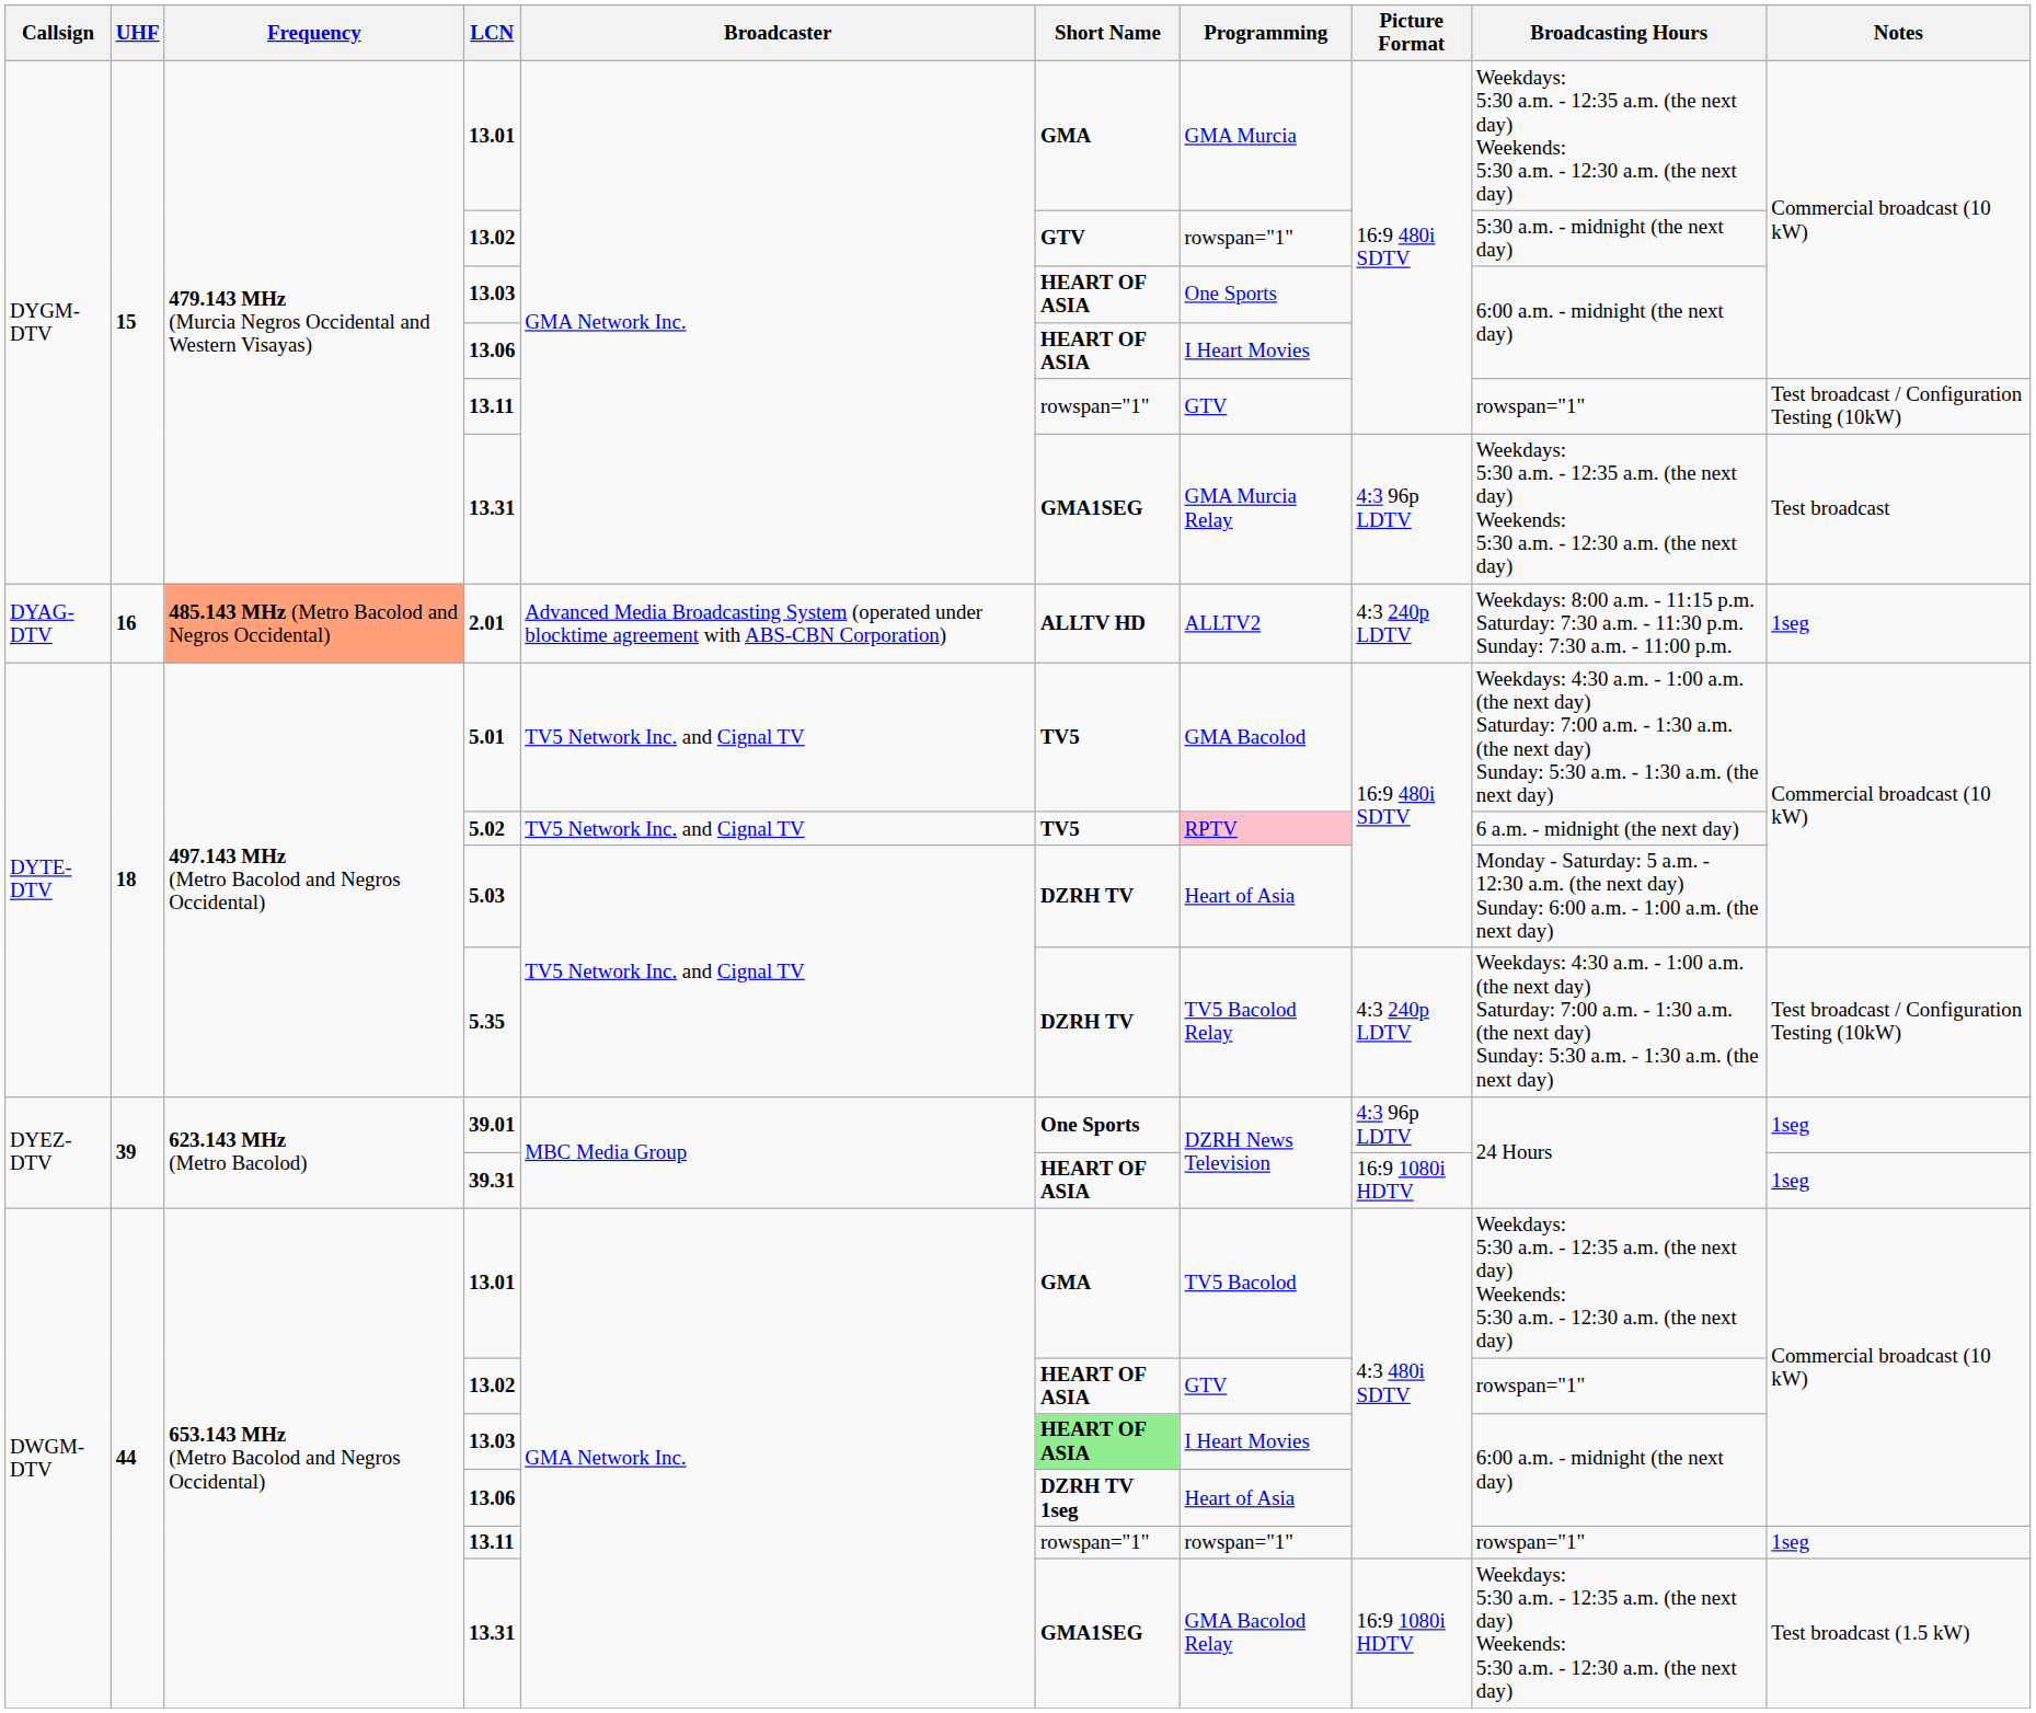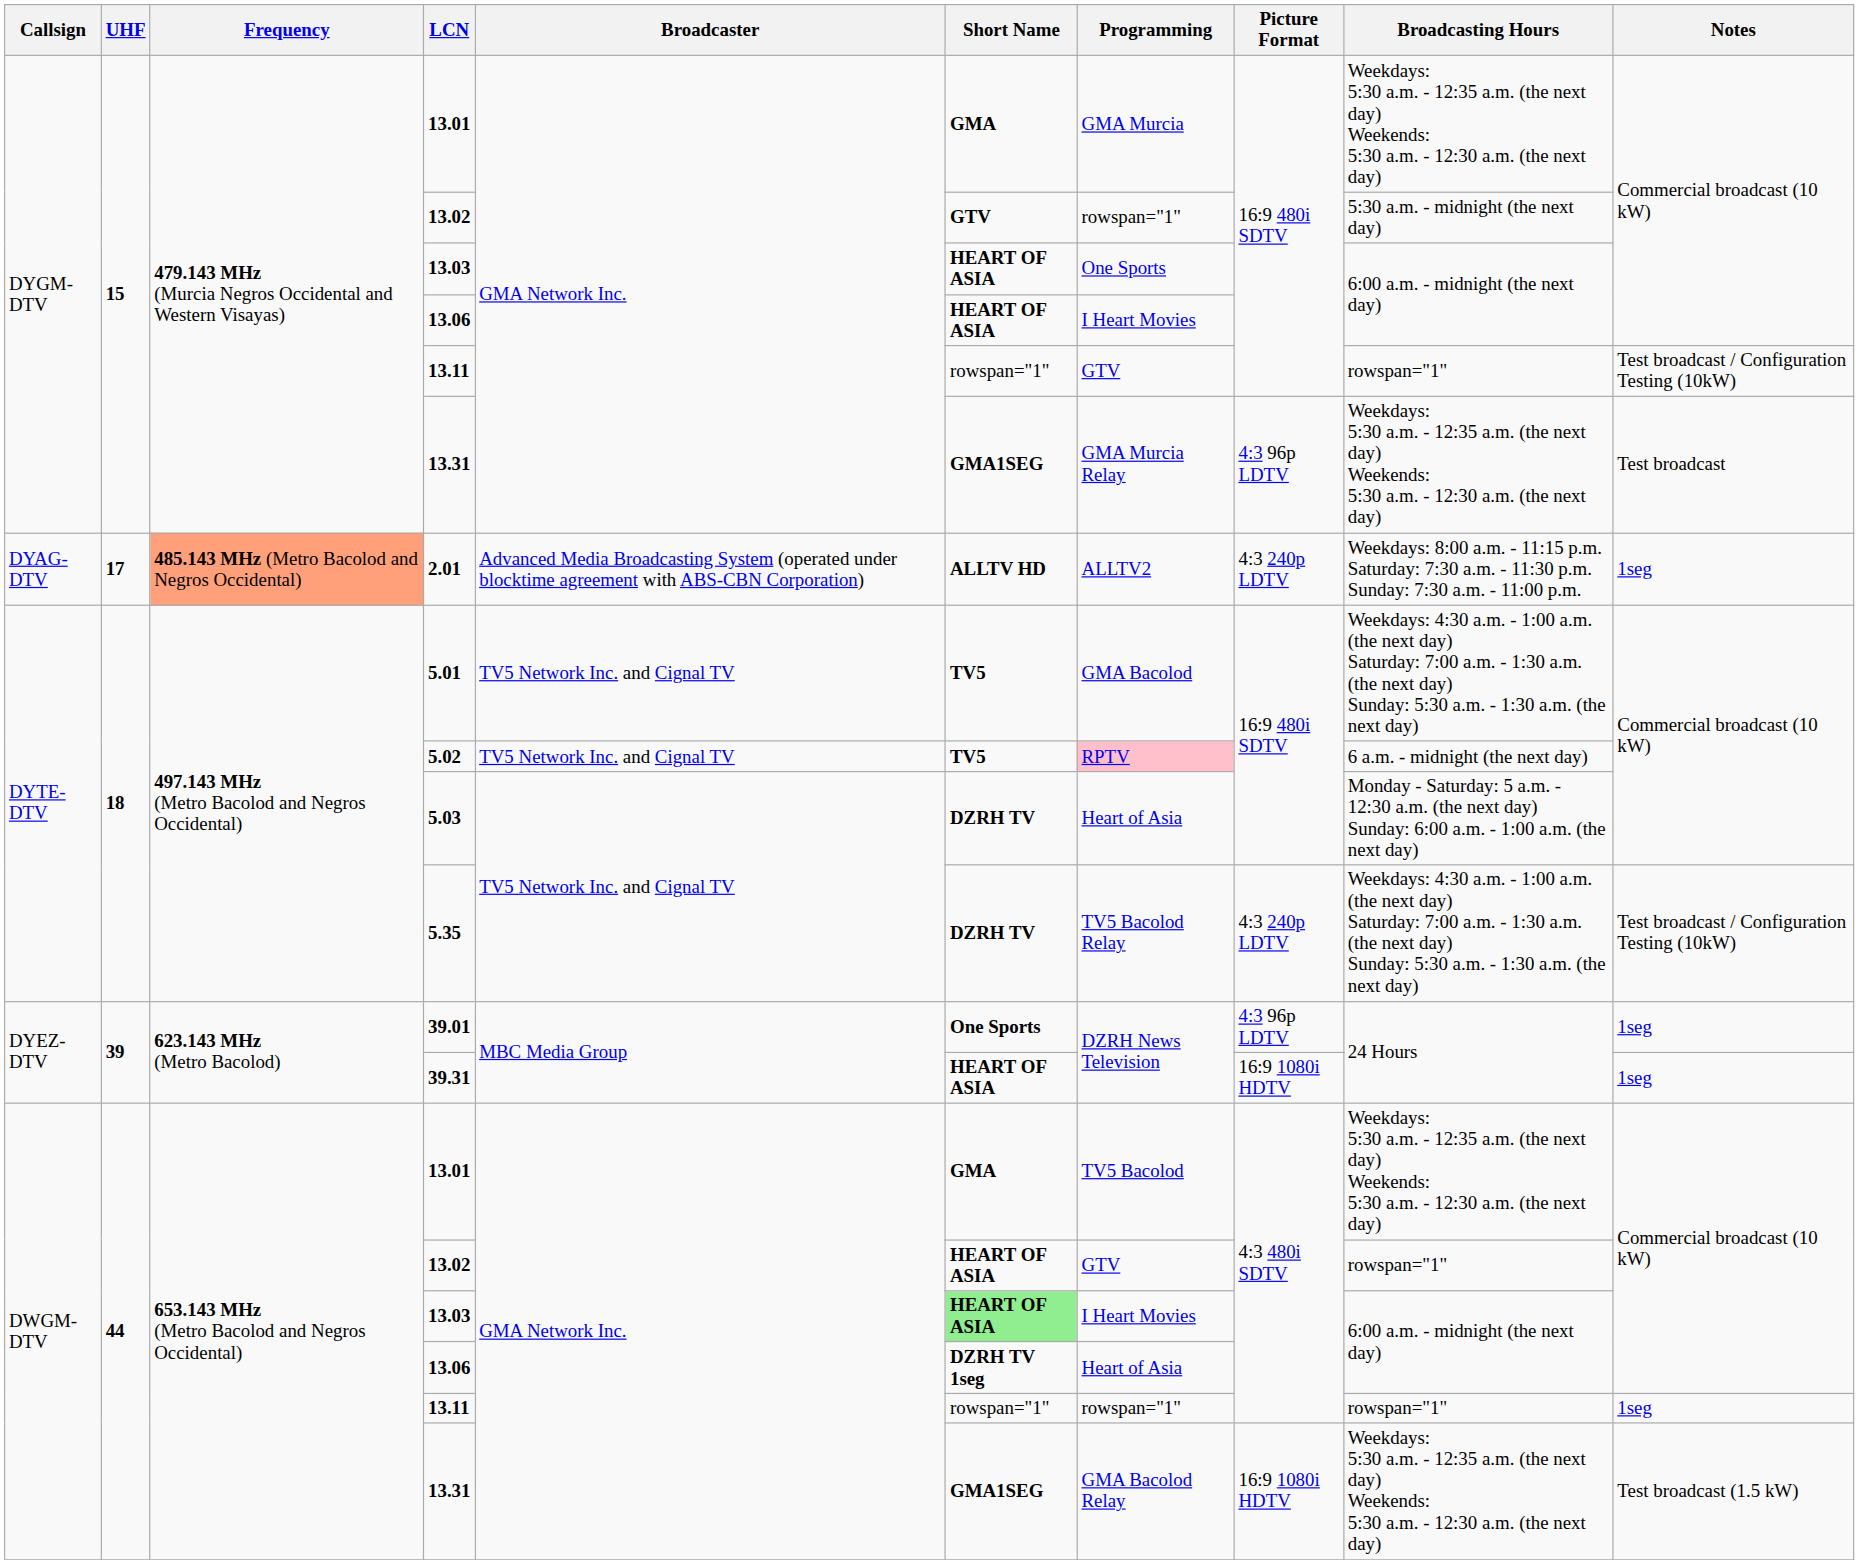2.01 | UHF: 16 -> 17
